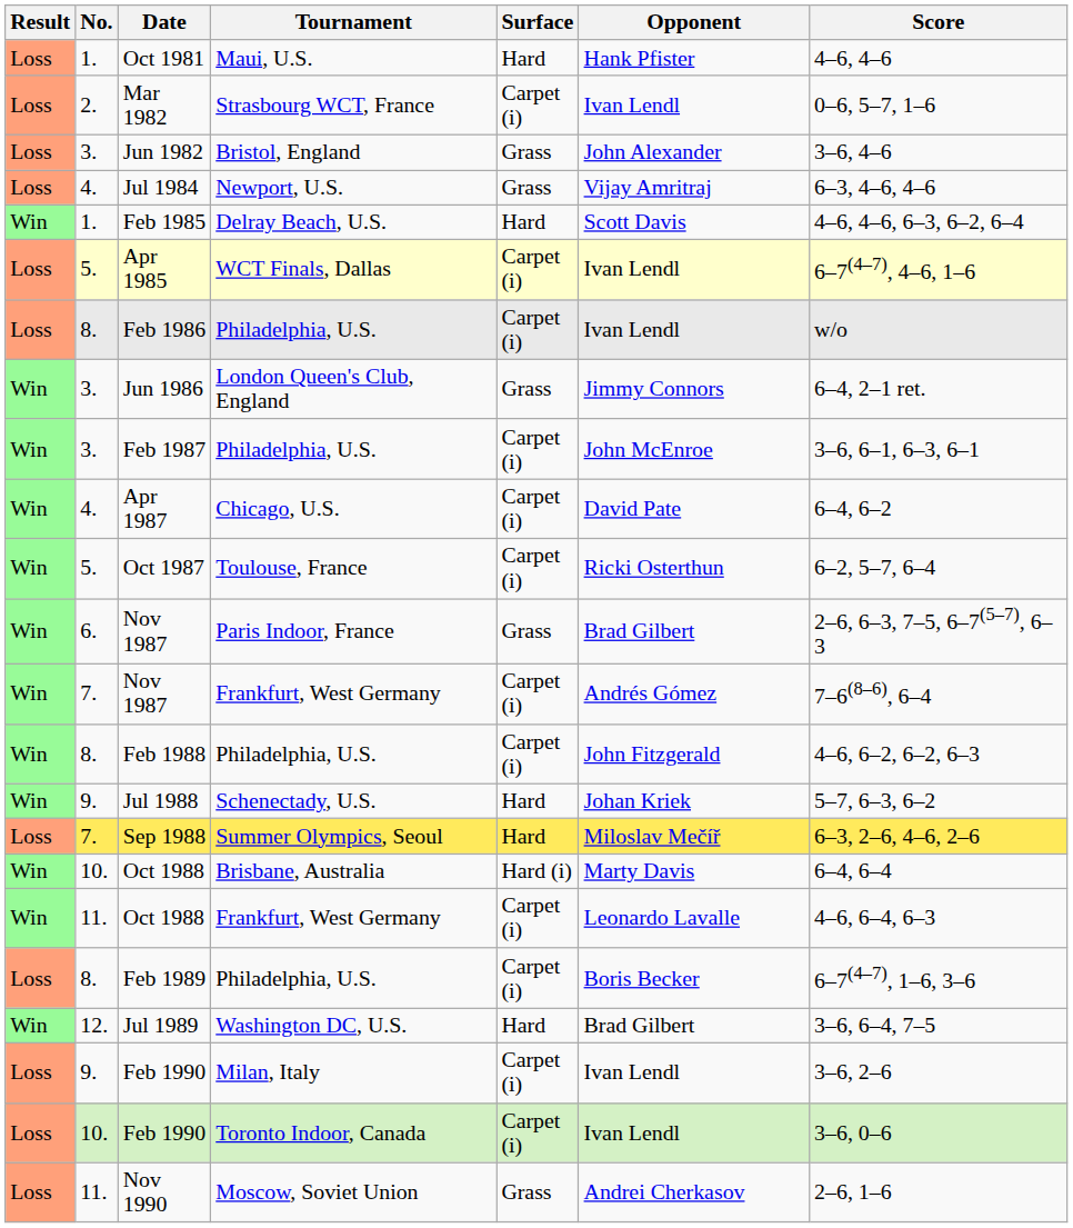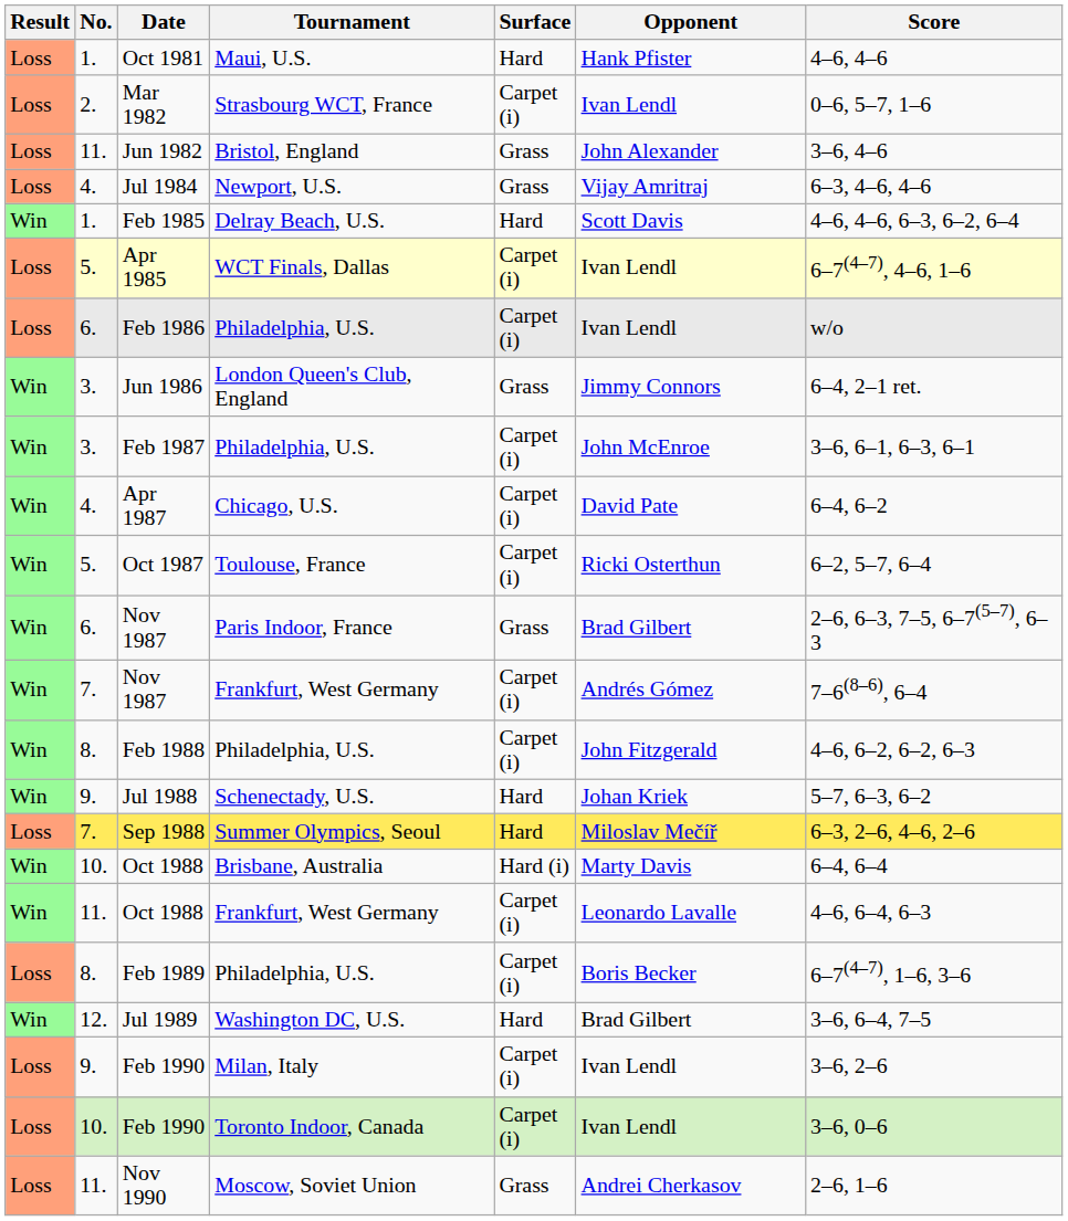Jun 1982 | No.: 3. -> 11.
Feb 1986 | No.: 8. -> 6.
